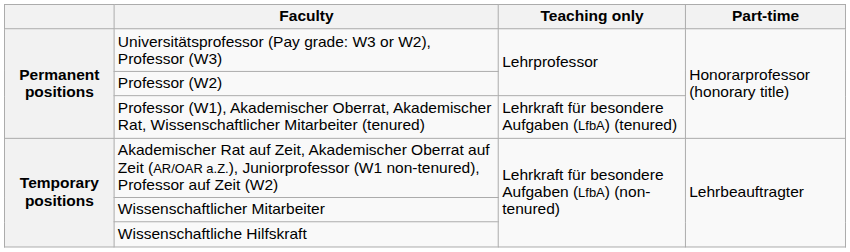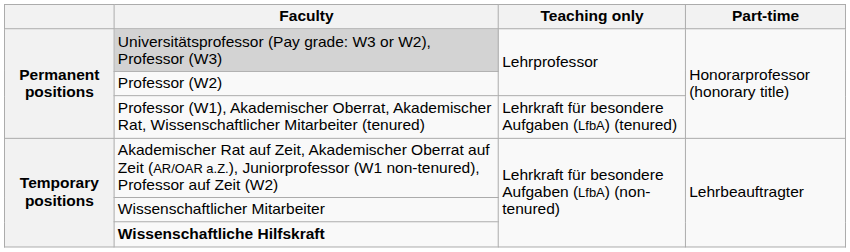Universitätsprofessor (Pay grade: W3 or W2), Professor (W3) | Faculty: no background -> lightgrey background
Wissenschaftliche Hilfskraft | Faculty: normal -> bold
